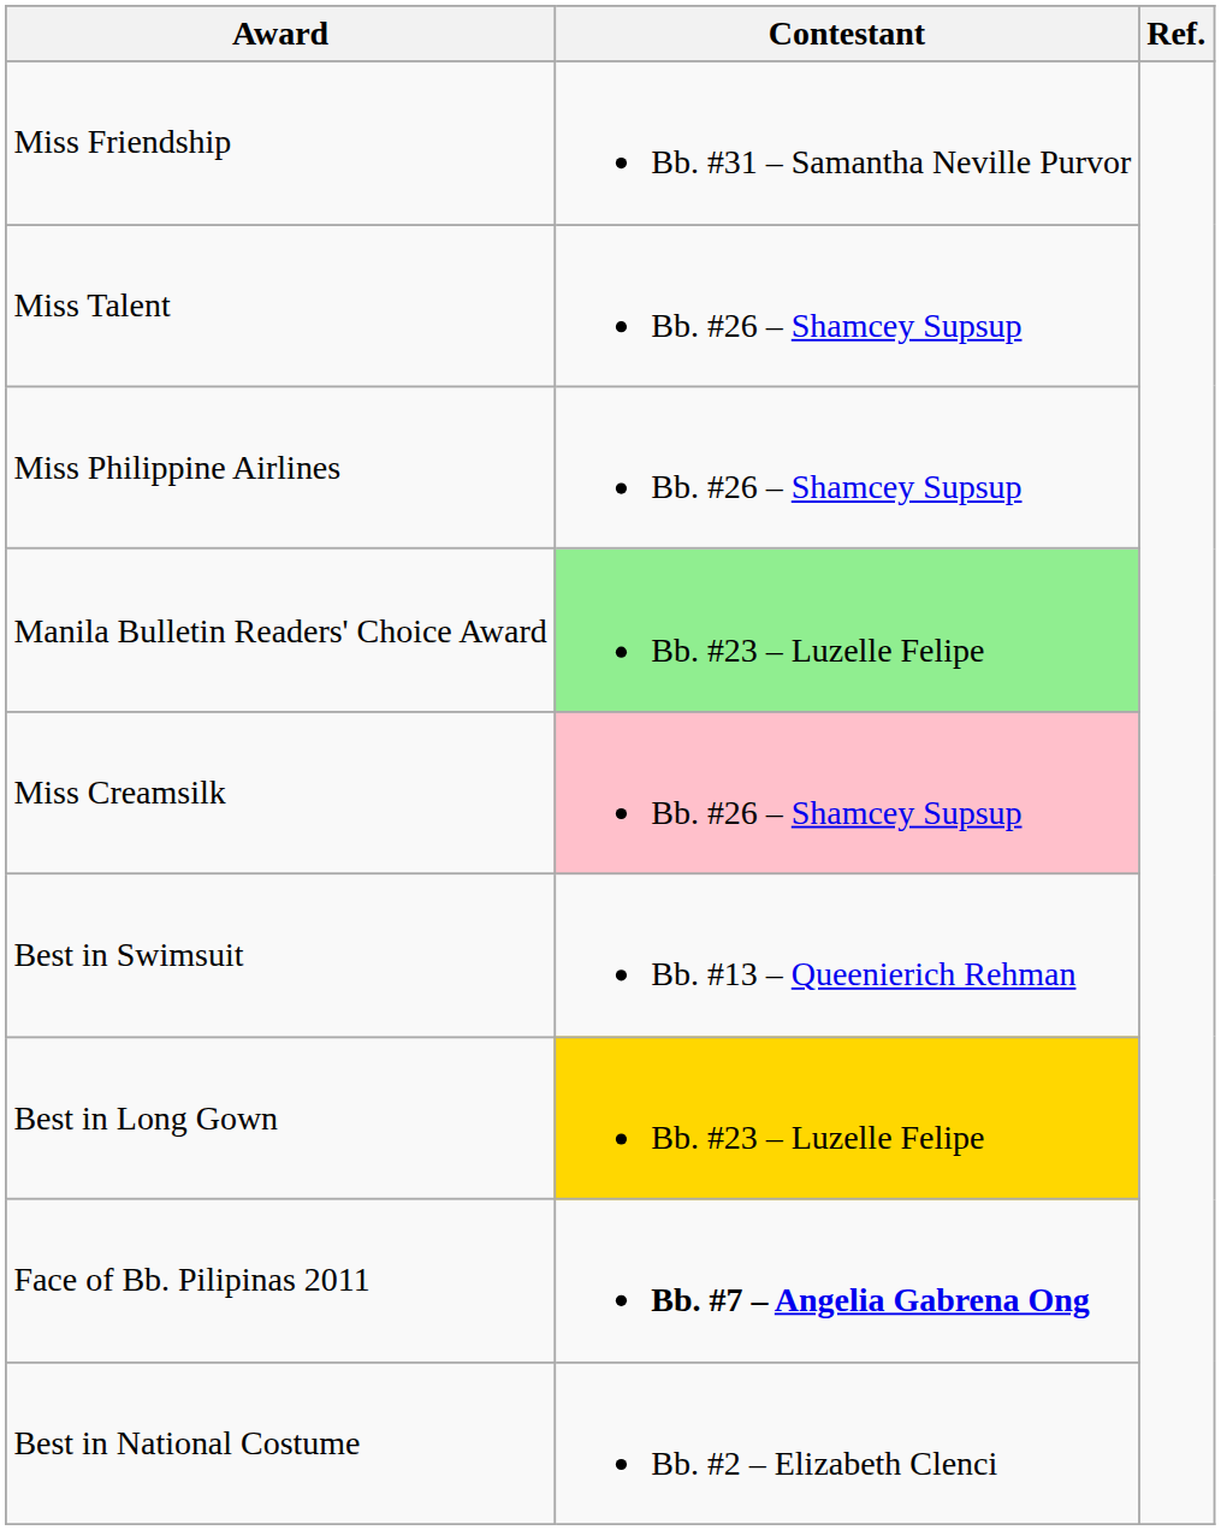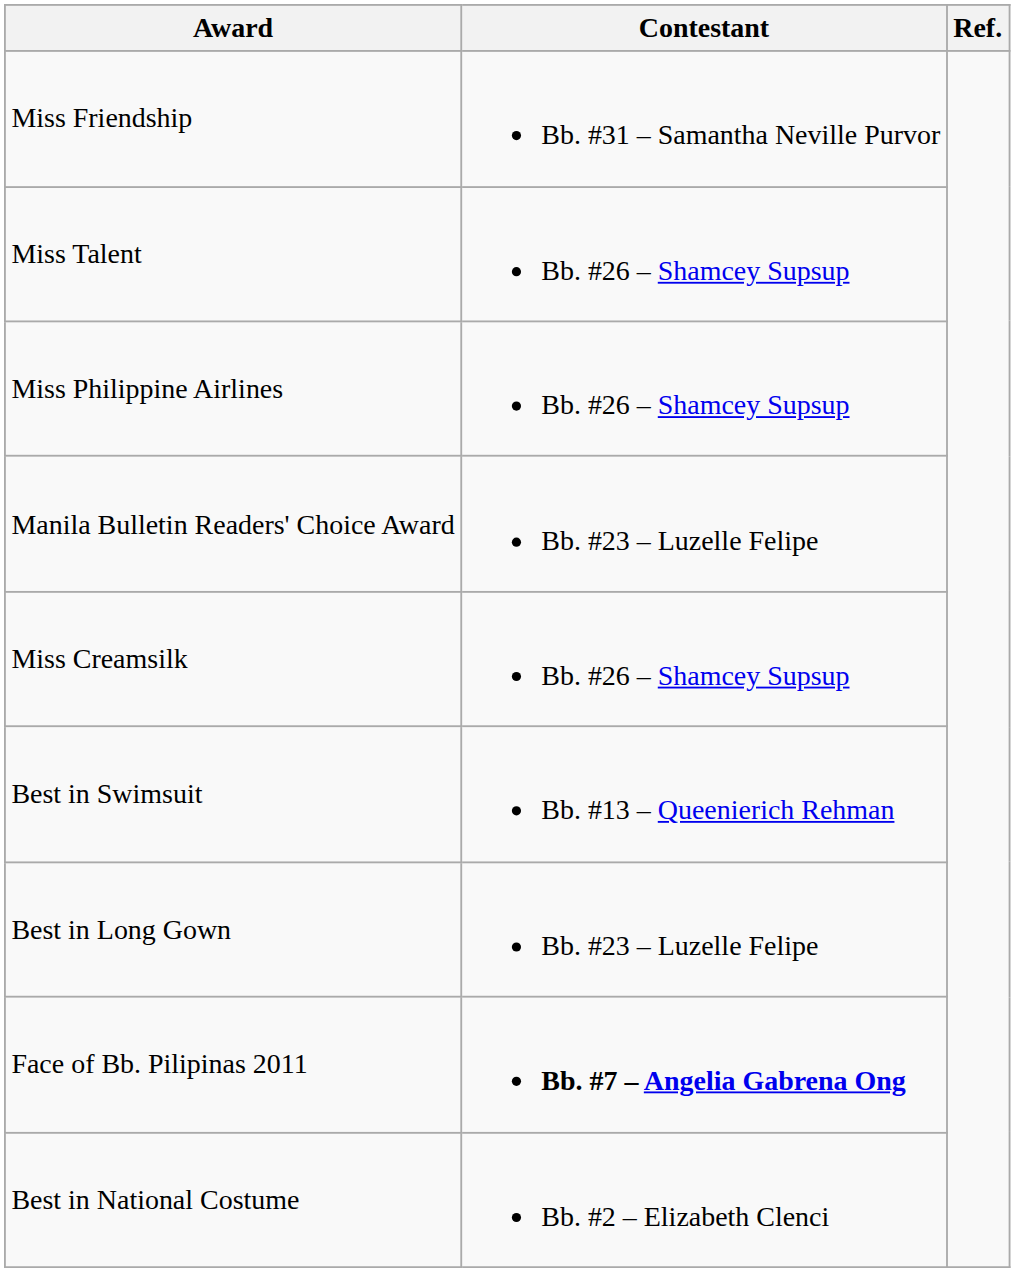Manila Bulletin Readers' Choice Award | Contestant: lightgreen background -> no background
Miss Creamsilk | Contestant: pink background -> no background
Best in Long Gown | Contestant: gold background -> no background
